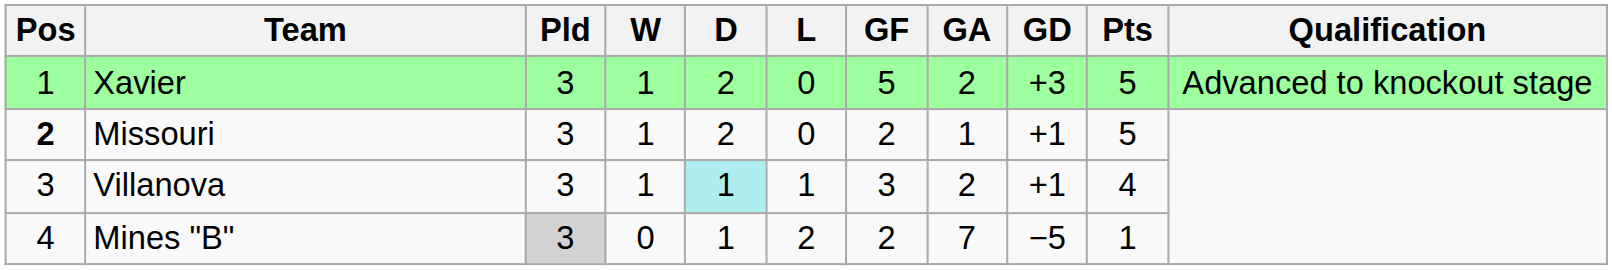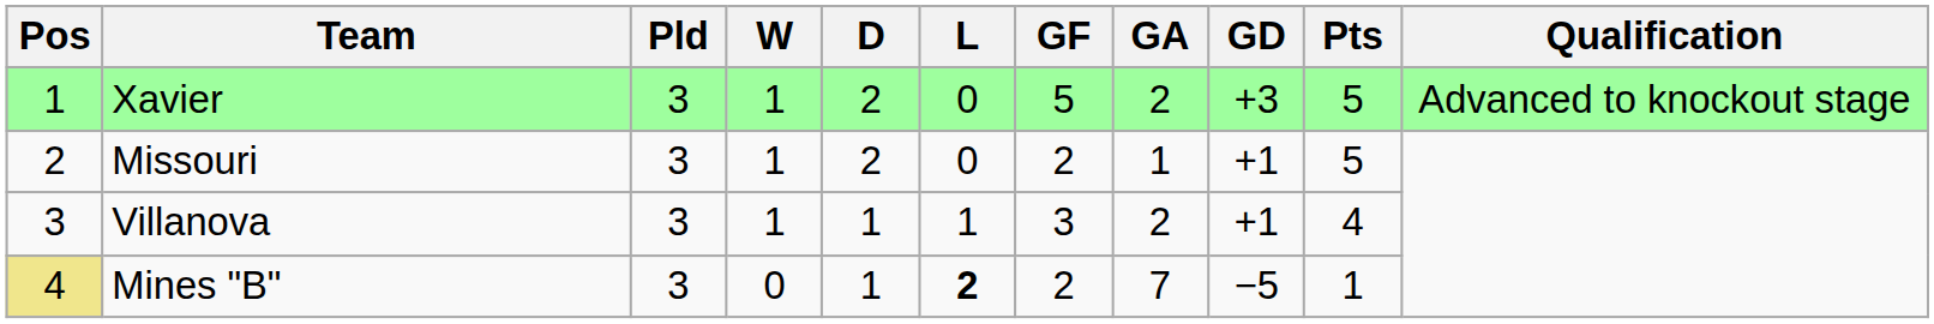Missouri | Pos: bold -> normal
Villanova | D: paleturquoise background -> no background
Mines "B" | Pos: no background -> khaki background
Mines "B" | Pld: lightgrey background -> no background
Mines "B" | L: normal -> bold
